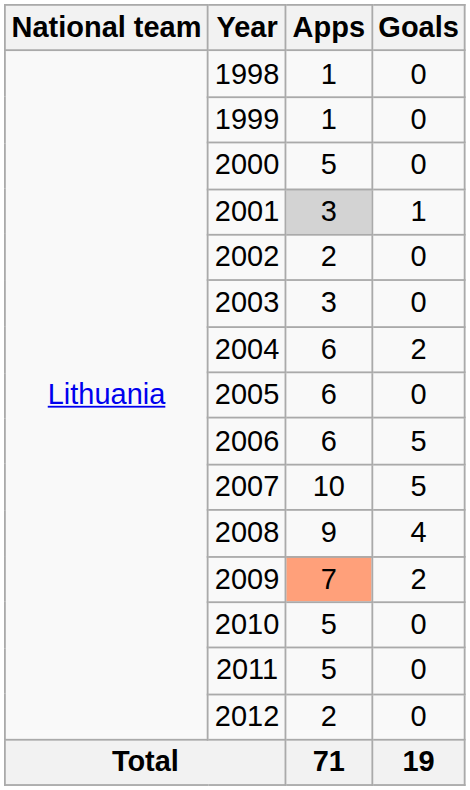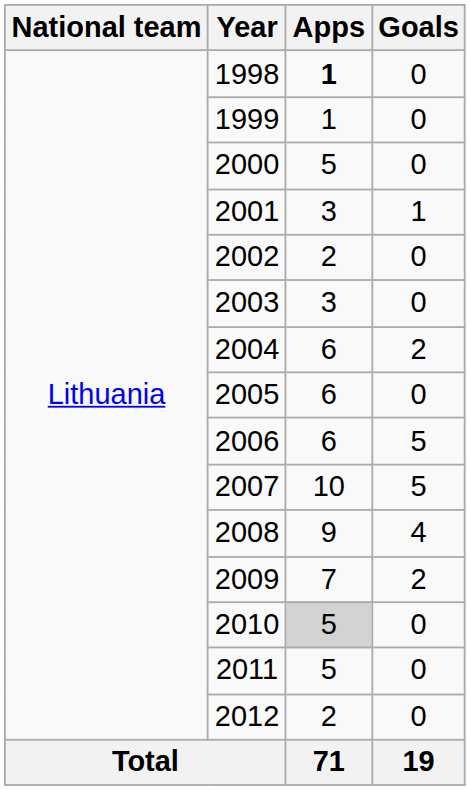1998 | Apps: normal -> bold
2001 | Apps: lightgrey background -> no background
2009 | Apps: lightsalmon background -> no background
2010 | Apps: no background -> lightgrey background
